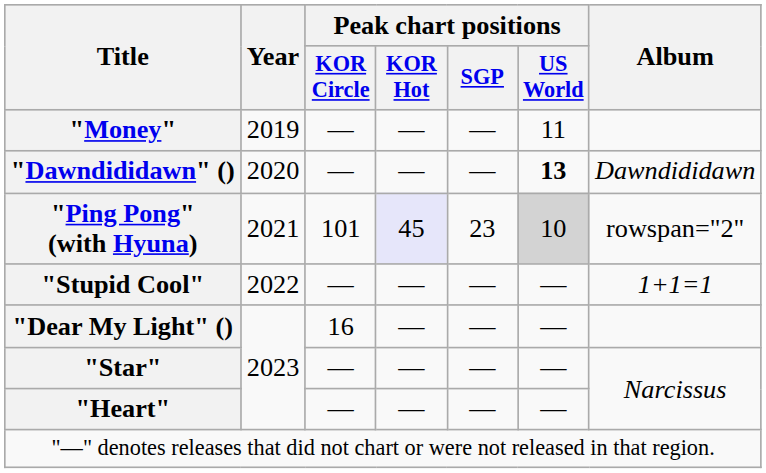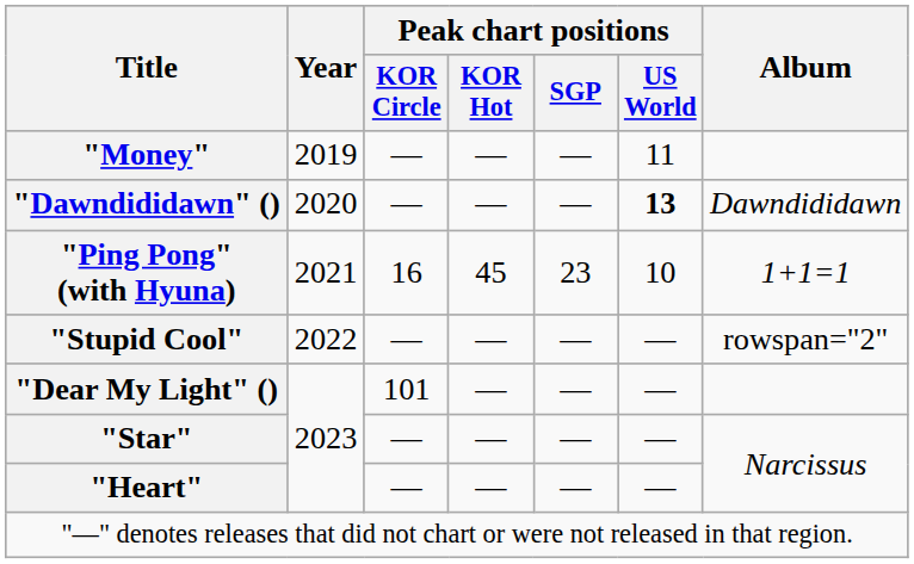"Ping Pong" (with Hyuna) | Peak chart positions / KOR Circle: 101 -> 16
"Ping Pong" (with Hyuna) | Peak chart positions / KOR Hot: lavender background -> no background
"Ping Pong" (with Hyuna) | Peak chart positions / US World: lightgrey background -> no background
"Ping Pong" (with Hyuna) | Album: rowspan="2" -> 1+1=1
"Stupid Cool" | Album: 1+1=1 -> rowspan="2"
"Dear My Light" () | Peak chart positions / KOR Circle: 16 -> 101
